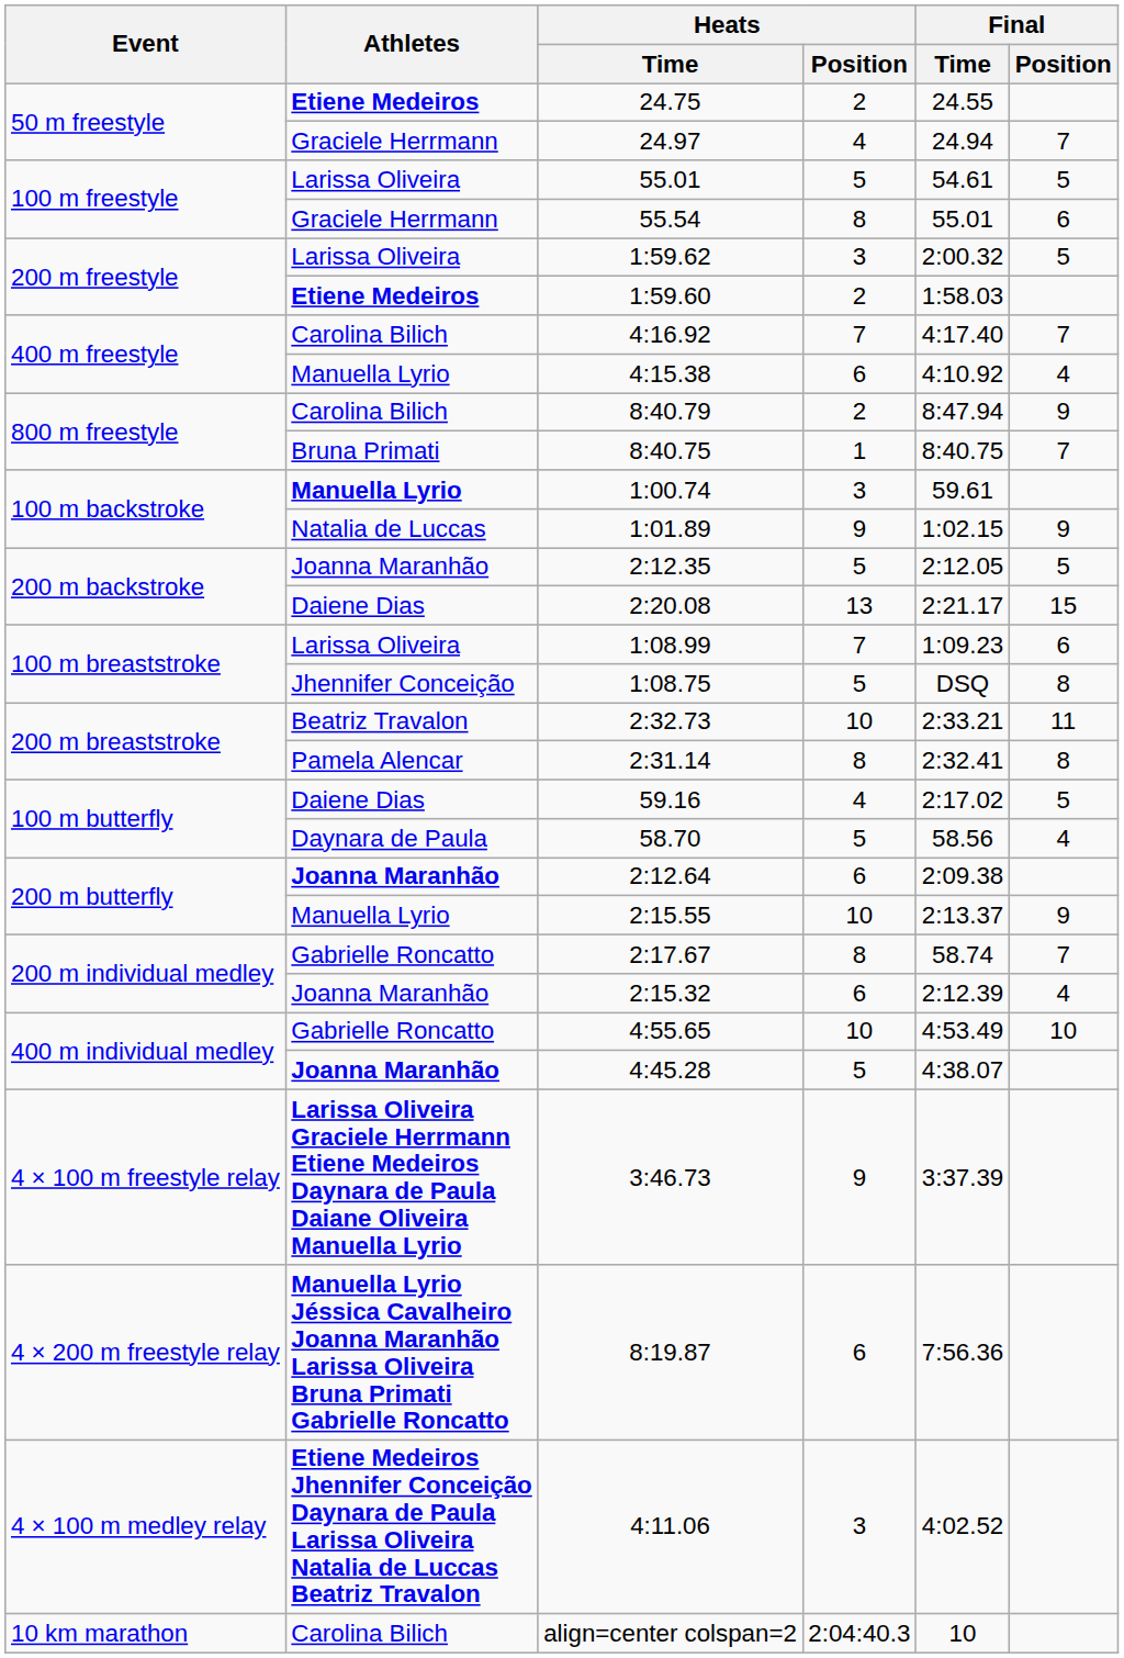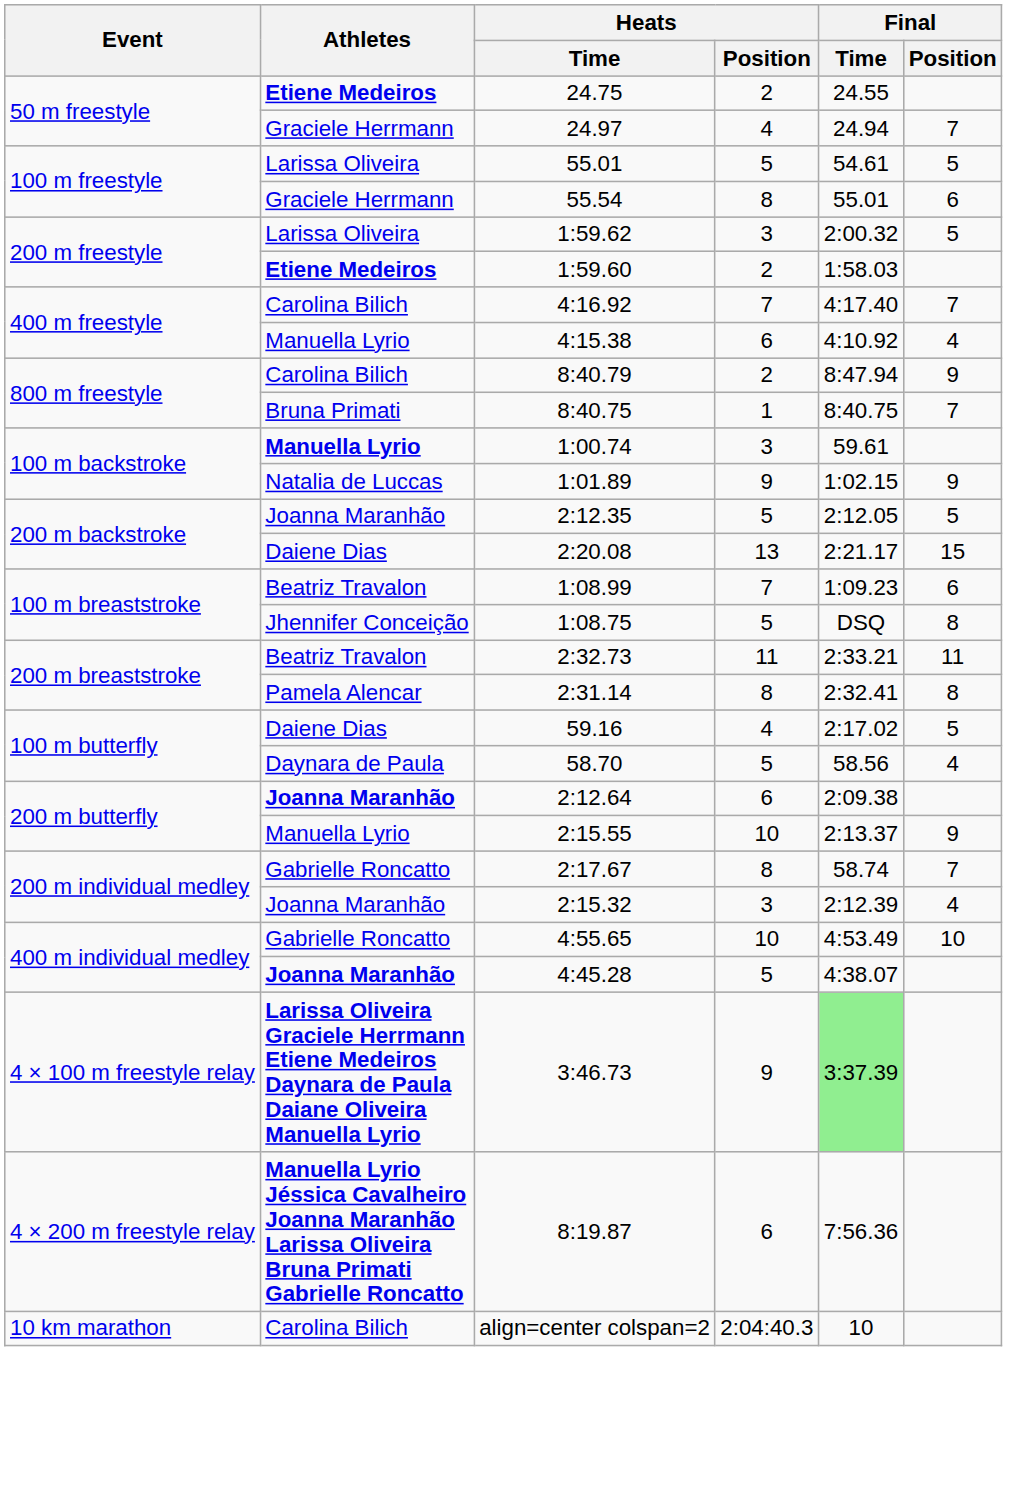1:08.99 | Athletes: Larissa Oliveira -> Beatriz Travalon
2:32.73 | Heats / Position: 10 -> 11
2:15.32 | Heats / Position: 6 -> 3
3:46.73 | Final / Time: no background -> lightgreen background
- row: 4 × 100 m medley relay | Etiene Medeiros Jhennifer Conceição Daynara de Paula Larissa Oliveira Natalia de Luccas Beatriz Travalon | 4:11.06 | 3 | 4:02.52
